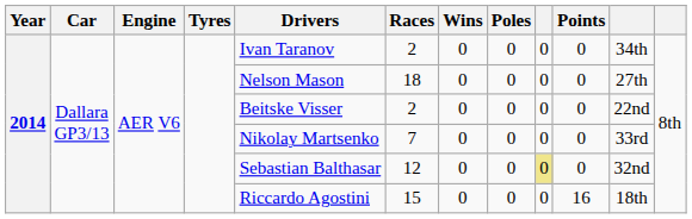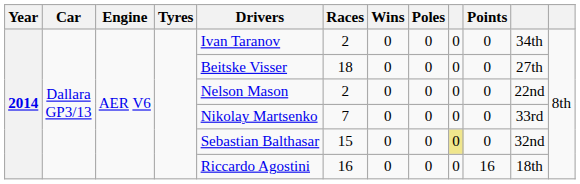row 3 | Drivers: Nelson Mason -> Beitske Visser
row 4 | Drivers: Beitske Visser -> Nelson Mason
row 6 | Races: 12 -> 15
row 7 | Races: 15 -> 16
